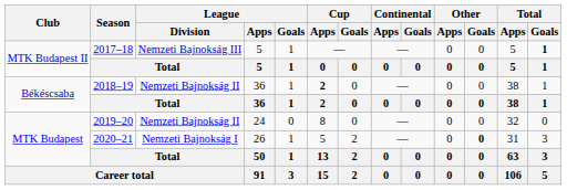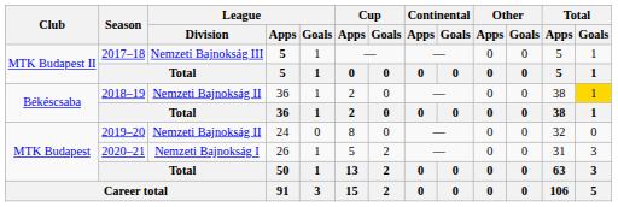2017–18 | League / Apps: normal -> bold
2017–18 | Total / Goals: bold -> normal
2018–19 | Cup / Apps: bold -> normal
2018–19 | Total / Goals: no background -> gold background
2020–21 | Other / Goals: bold -> normal
